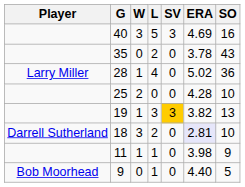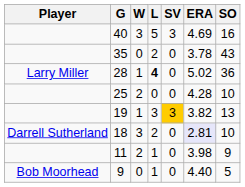28 | L: normal -> bold
11 | W: 1 -> 2
